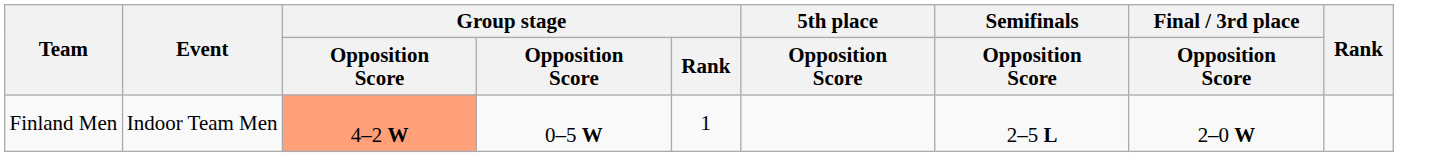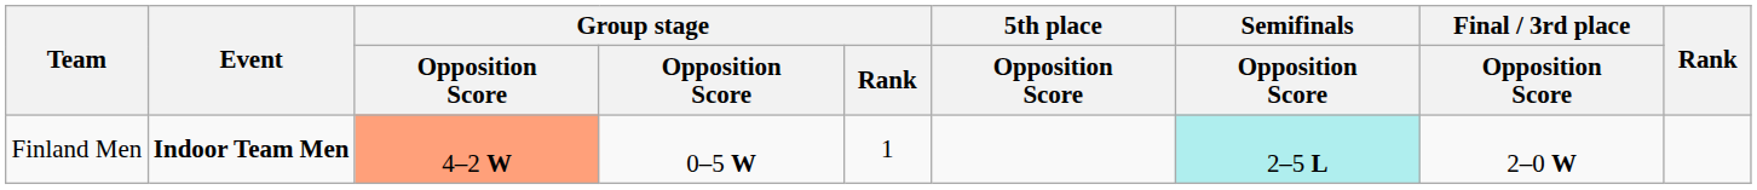Finland Men | Event: normal -> bold
Finland Men | Semifinals / Opposition Score: no background -> paleturquoise background
